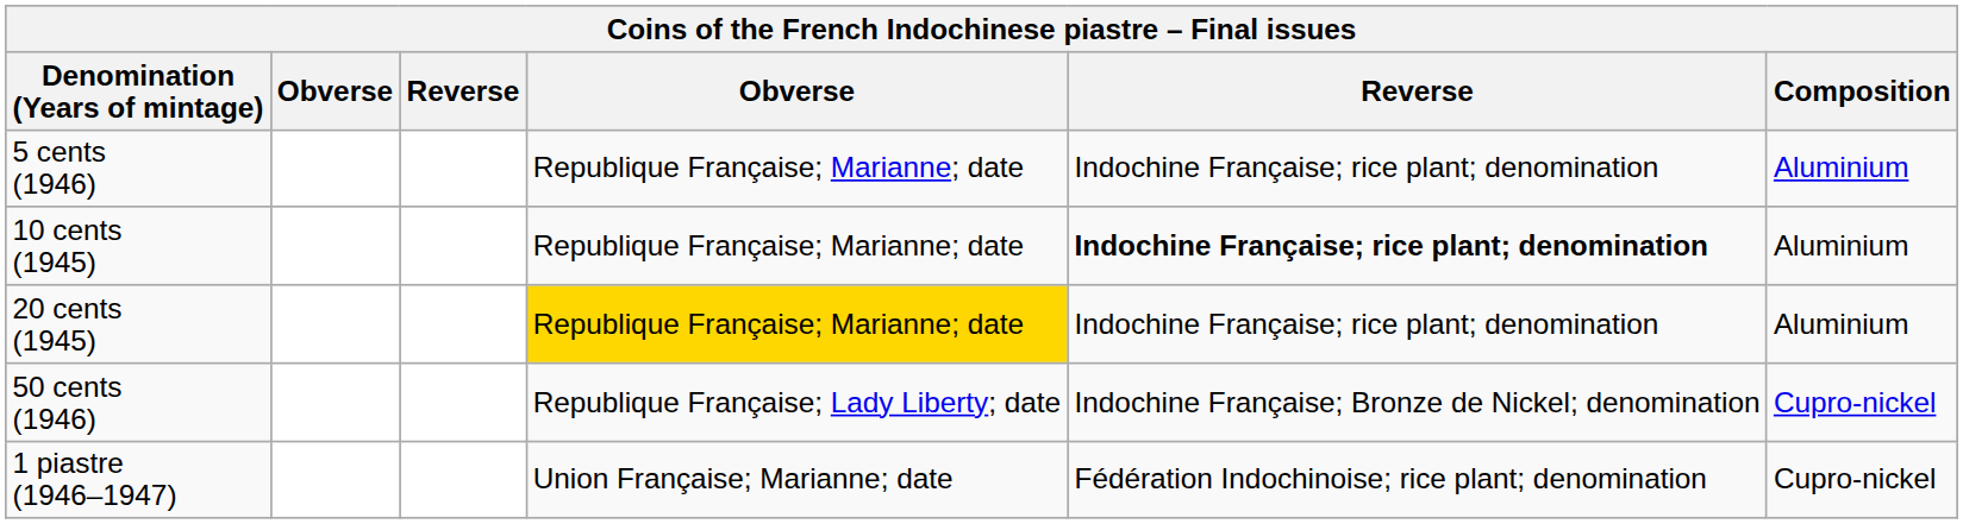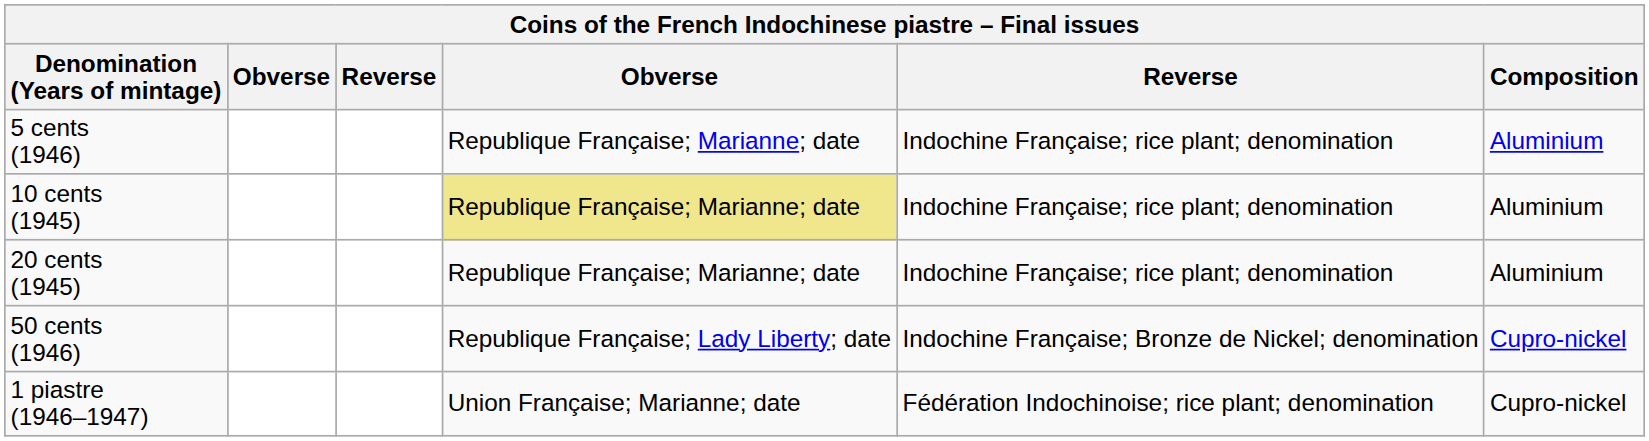10 cents (1945) | column 4: no background -> khaki background
10 cents (1945) | column 5: bold -> normal
20 cents (1945) | column 4: gold background -> no background
